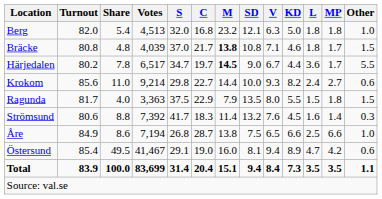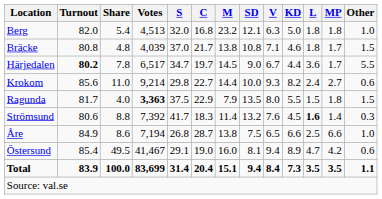Bräcke | M: bold -> normal
Härjedalen | Turnout: normal -> bold
Härjedalen | M: bold -> normal
Ragunda | Votes: normal -> bold
Strömsund | L: normal -> bold
